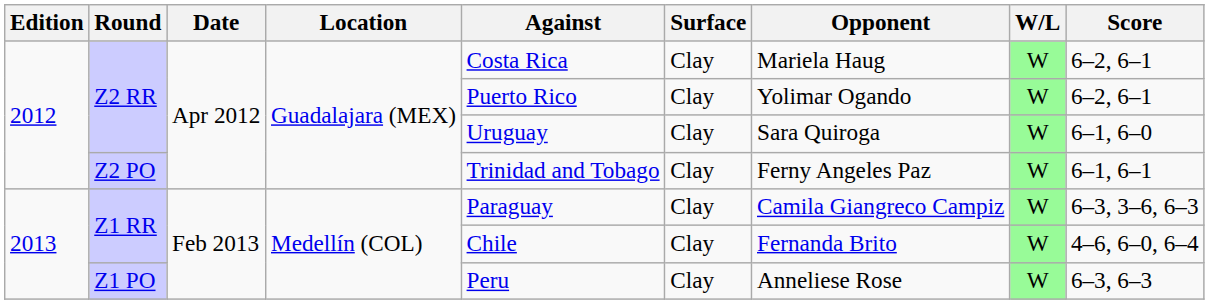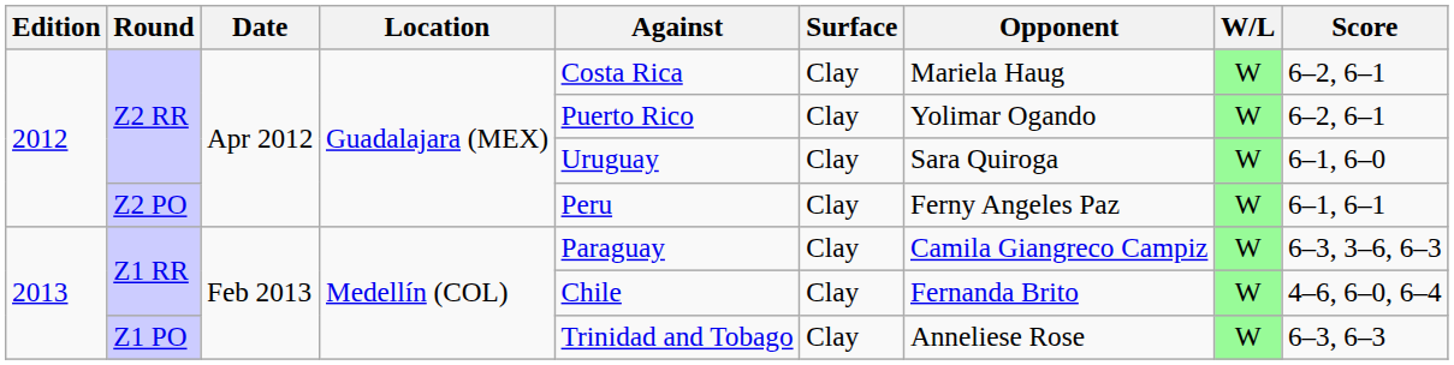Z2 PO | Against: Trinidad and Tobago -> Peru
Z1 PO | Against: Peru -> Trinidad and Tobago
